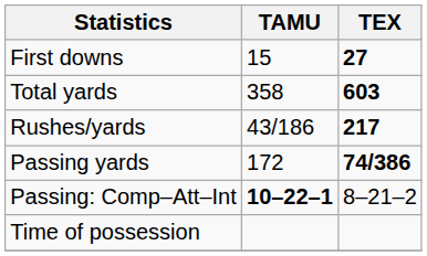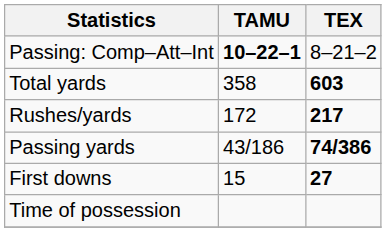rows swapped: First downs <-> Passing: Comp–Att–Int
Rushes/yards | TAMU: 43/186 -> 172
Passing yards | TAMU: 172 -> 43/186
